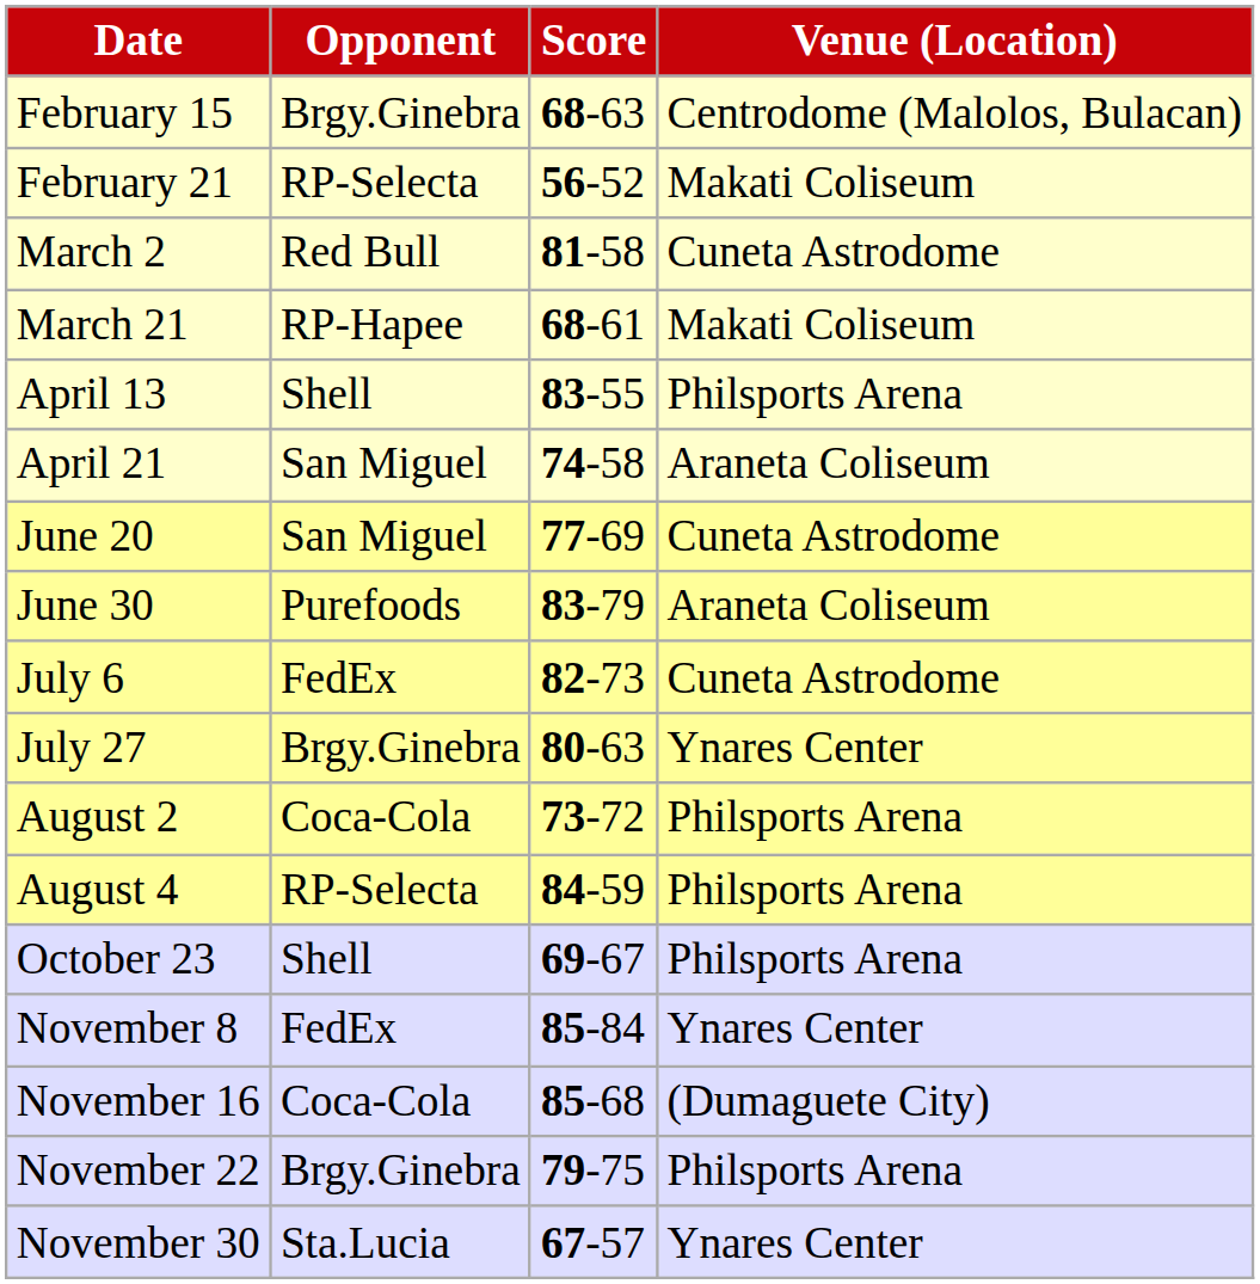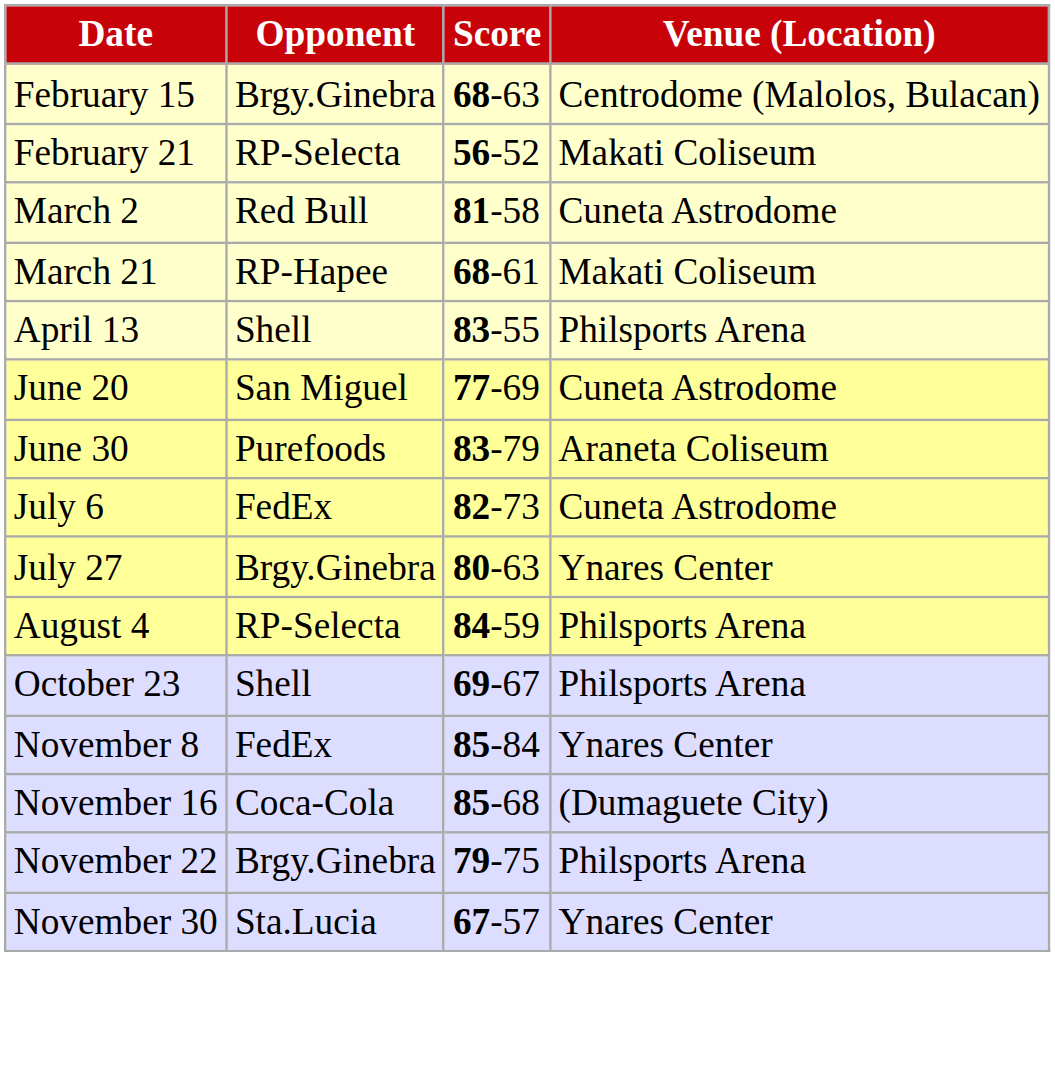- row: April 21 | San Miguel | 74-58 | Araneta Coliseum
- row: August 2 | Coca-Cola | 73-72 | Philsports Arena
